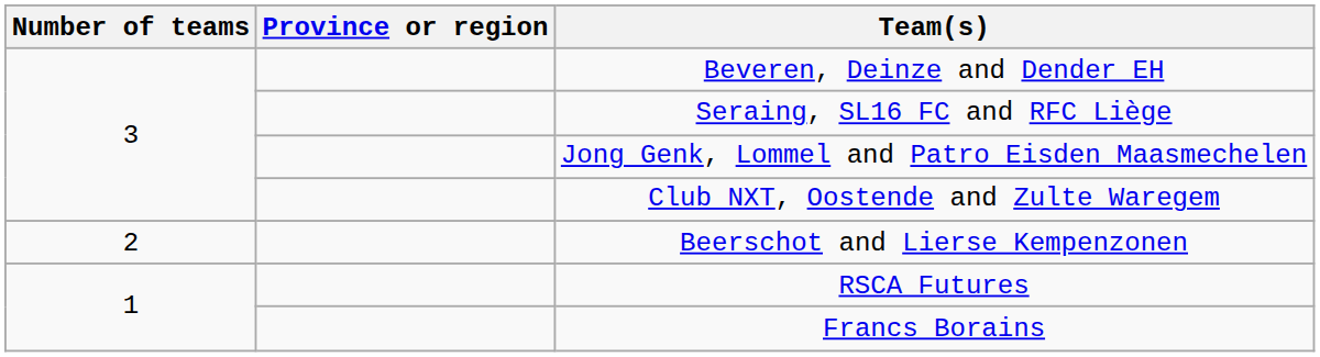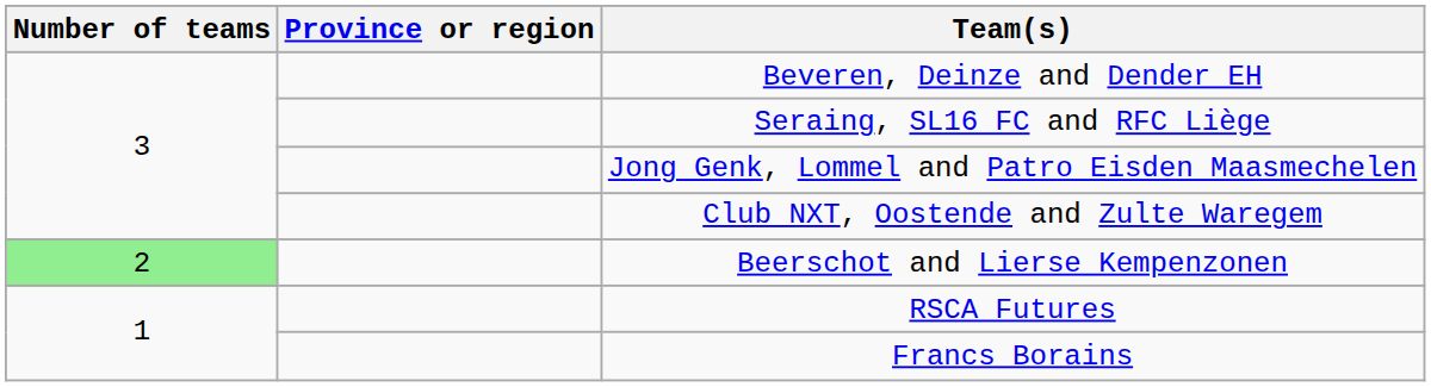Beerschot and Lierse Kempenzonen | Number of teams: no background -> lightgreen background
